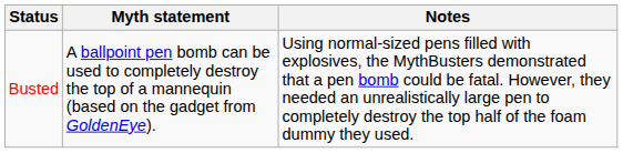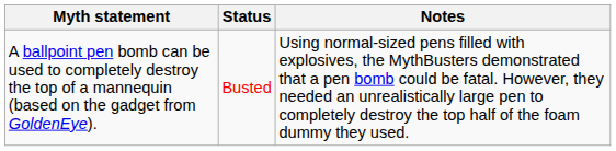columns swapped: Myth statement <-> Status
